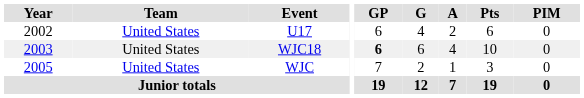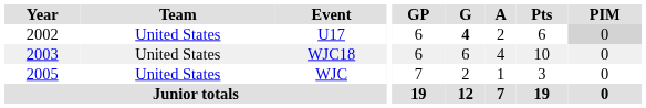U17 | G: normal -> bold
U17 | PIM: no background -> lightgrey background
WJC18 | GP: bold -> normal
